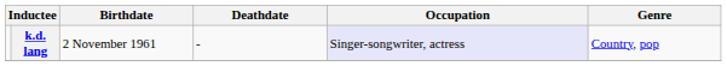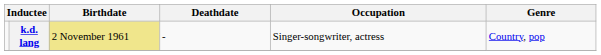k.d. lang | Birthdate: no background -> khaki background
k.d. lang | Occupation: lavender background -> no background
